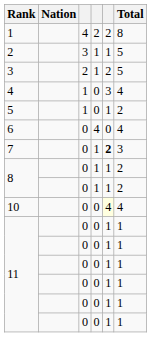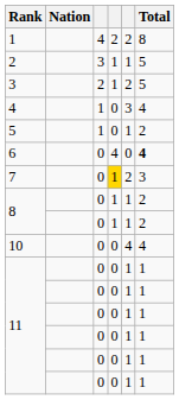6 | Total: normal -> bold
7 | column 4: no background -> gold background
7 | column 5: bold -> normal
10 | column 5: lightyellow background -> no background
